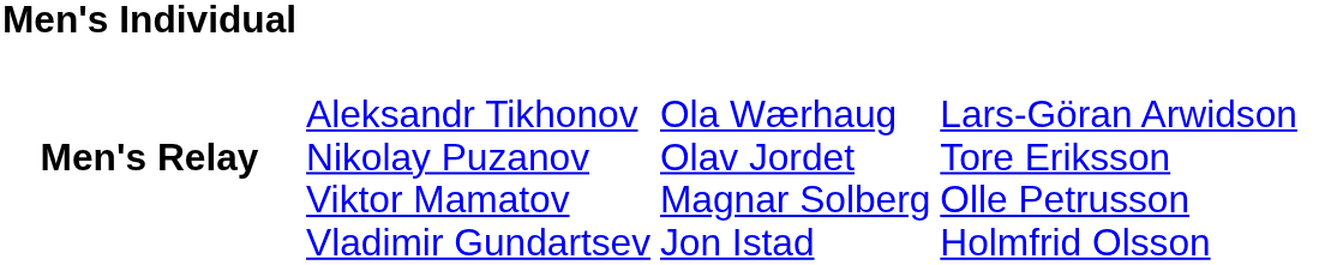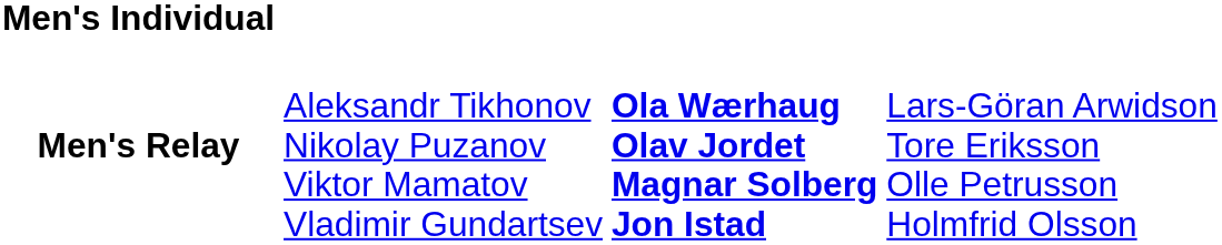Men's Relay | column 3: normal -> bold
